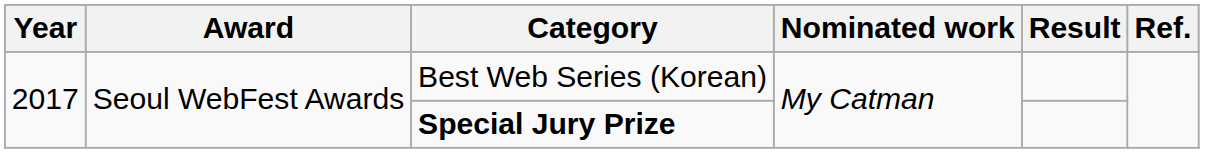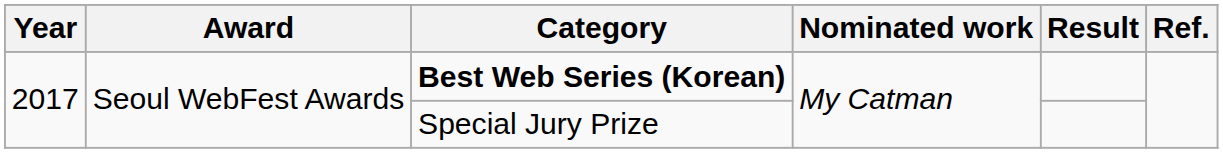Best Web Series (Korean) | Category: normal -> bold
Special Jury Prize | Category: bold -> normal
